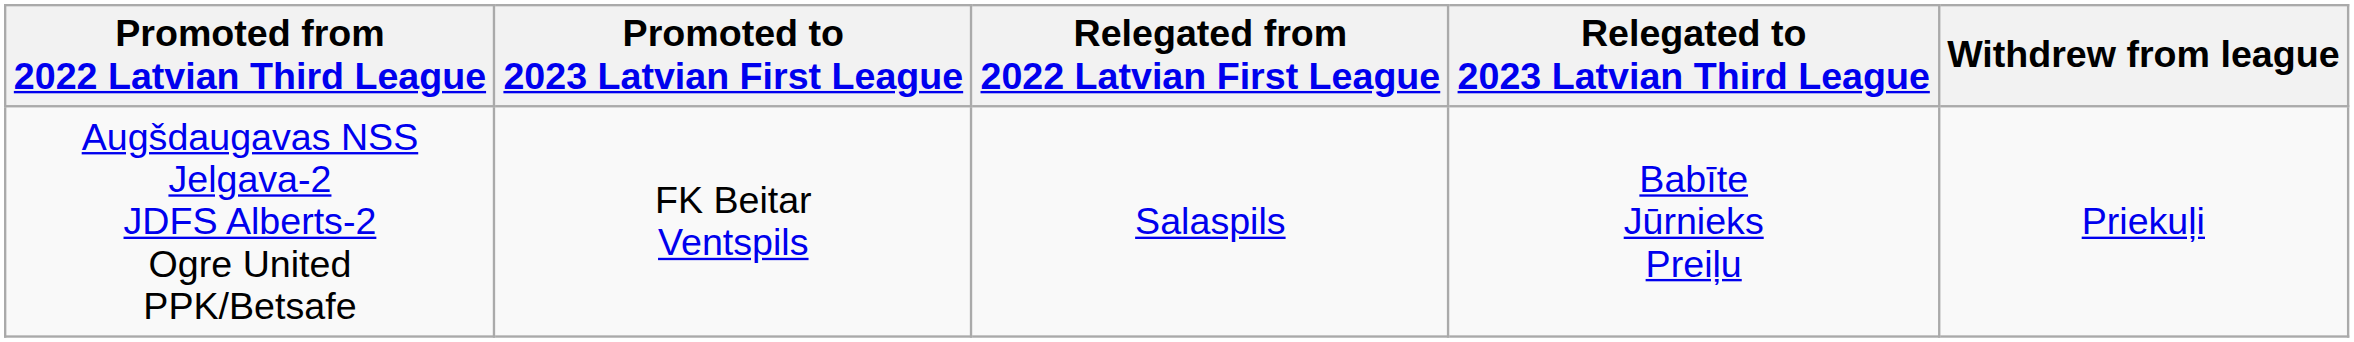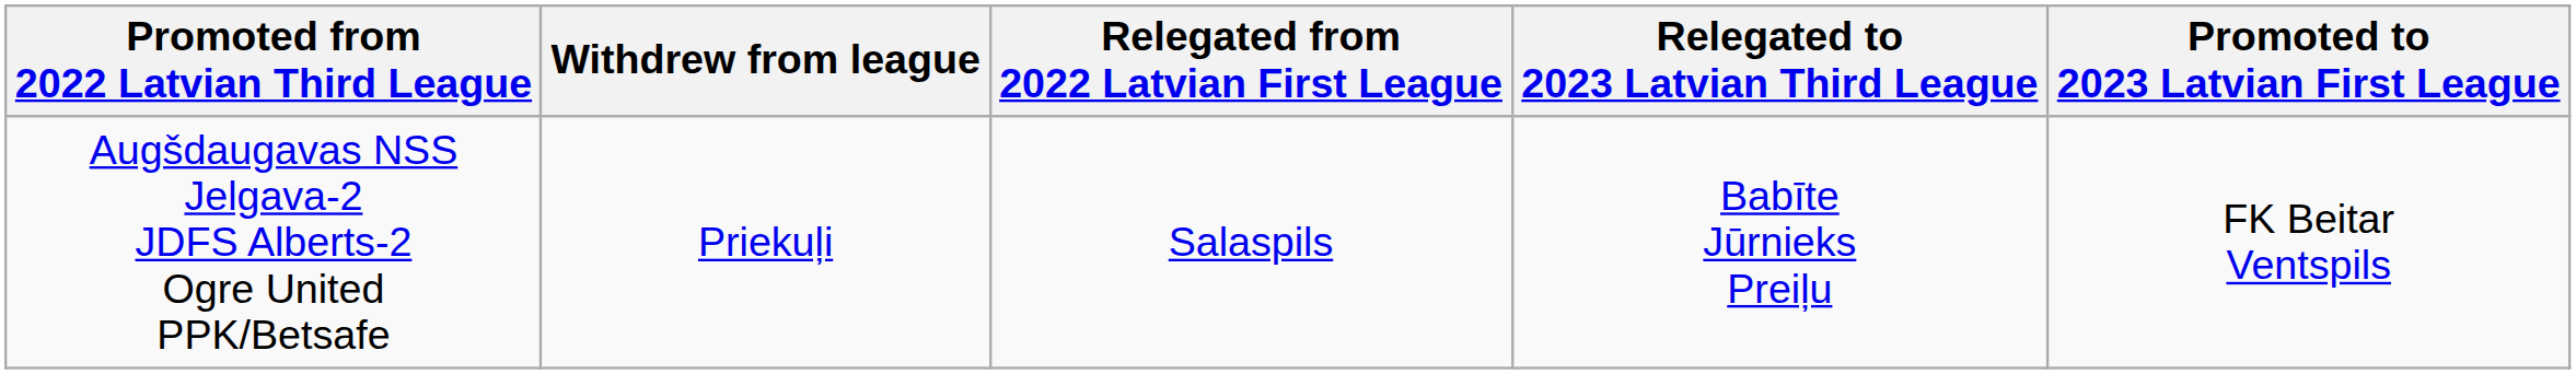columns swapped: Promoted to 2023 Latvian First League <-> Withdrew from league
